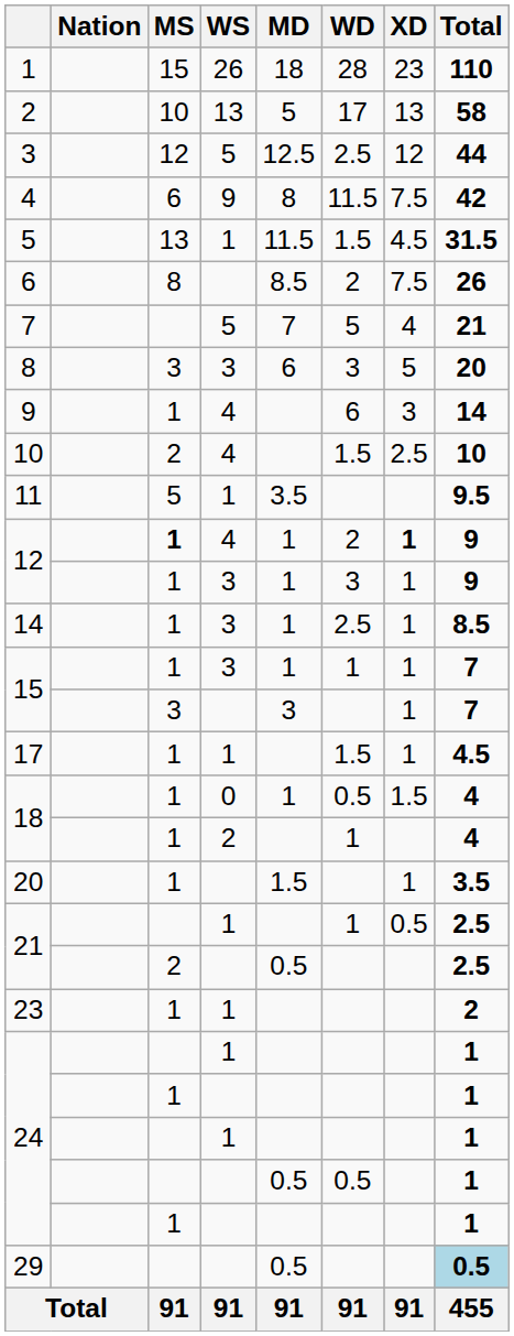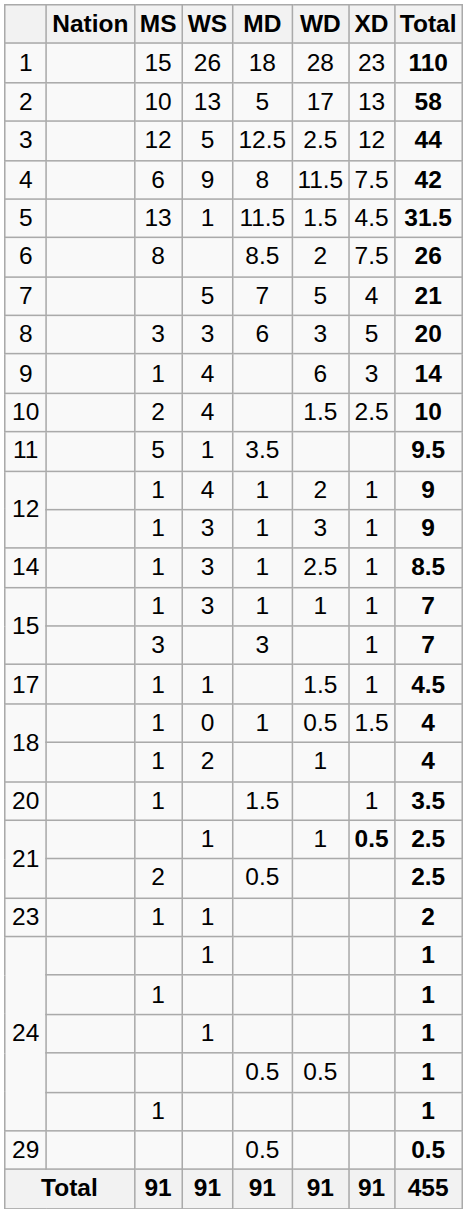12 / 4 | MS: bold -> normal
12 / 4 | XD: bold -> normal
21 / 1 | XD: normal -> bold
29 | Total: lightblue background -> no background
